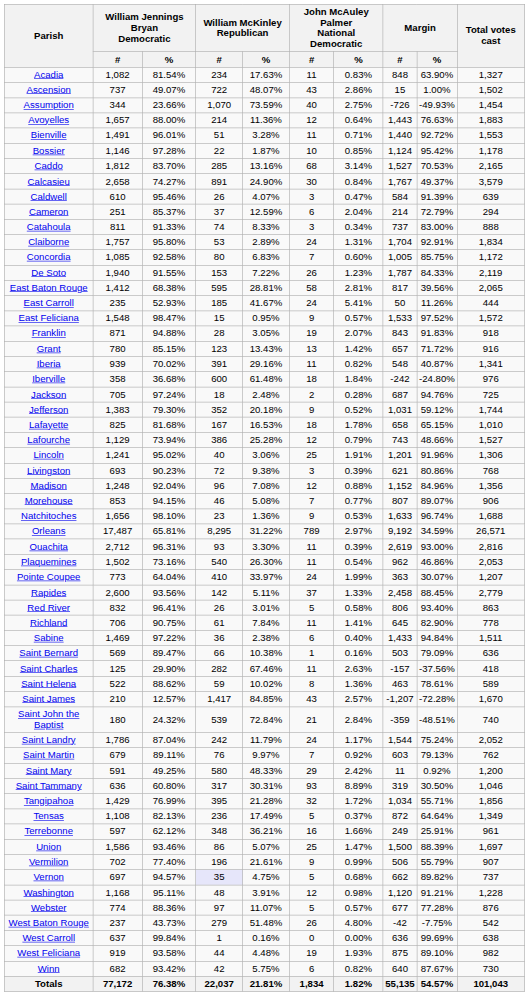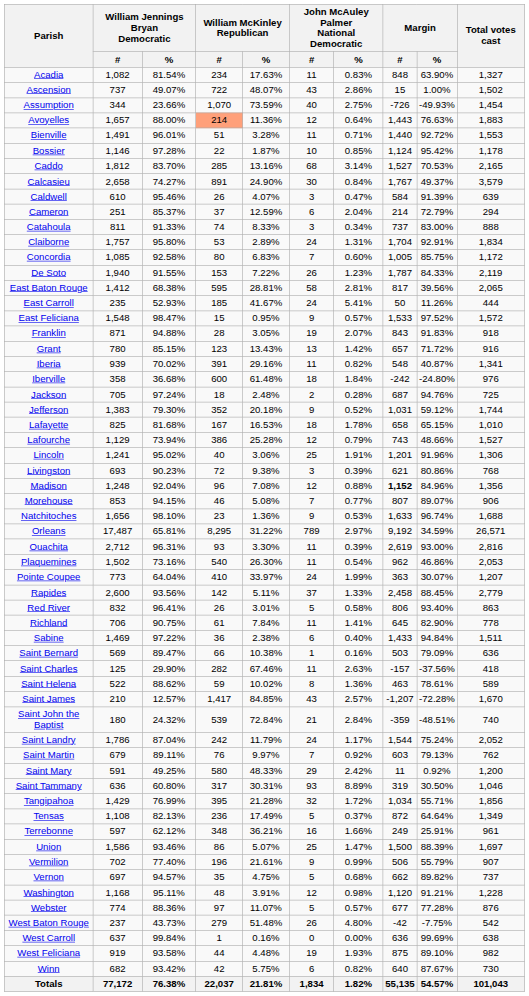Avoyelles | William McKinley Republican / #: no background -> lightsalmon background
Madison | Margin / #: normal -> bold
Vernon | William McKinley Republican / #: lavender background -> no background
